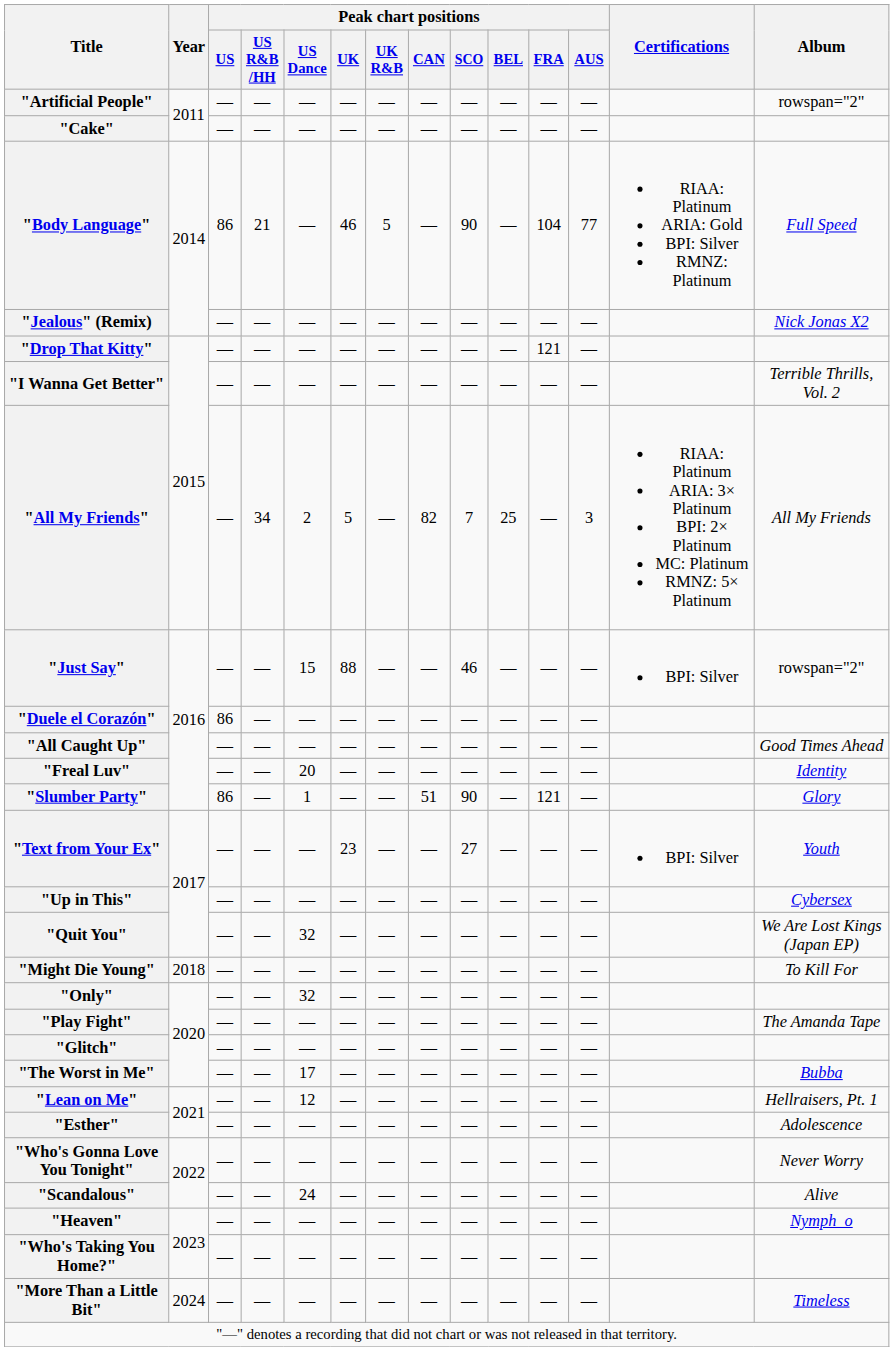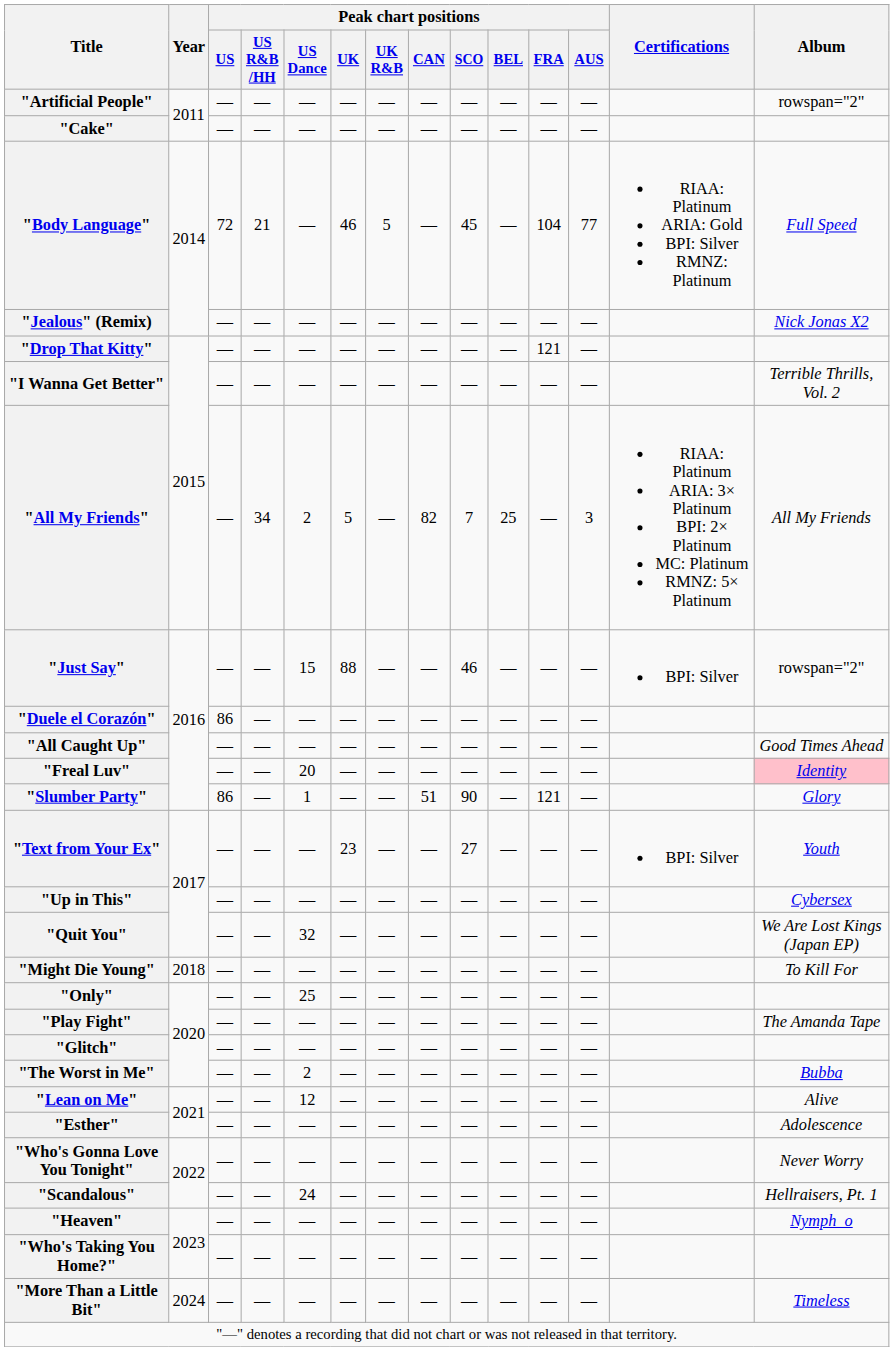"Body Language" | Peak chart positions / US: 86 -> 72
"Body Language" | Peak chart positions / SCO: 90 -> 45
"Freal Luv" | Album: no background -> pink background
"Only" | Peak chart positions / US Dance: 32 -> 25
"The Worst in Me" | Peak chart positions / US Dance: 17 -> 2
"Lean on Me" | Album: Hellraisers, Pt. 1 -> Alive
"Scandalous" | Album: Alive -> Hellraisers, Pt. 1
